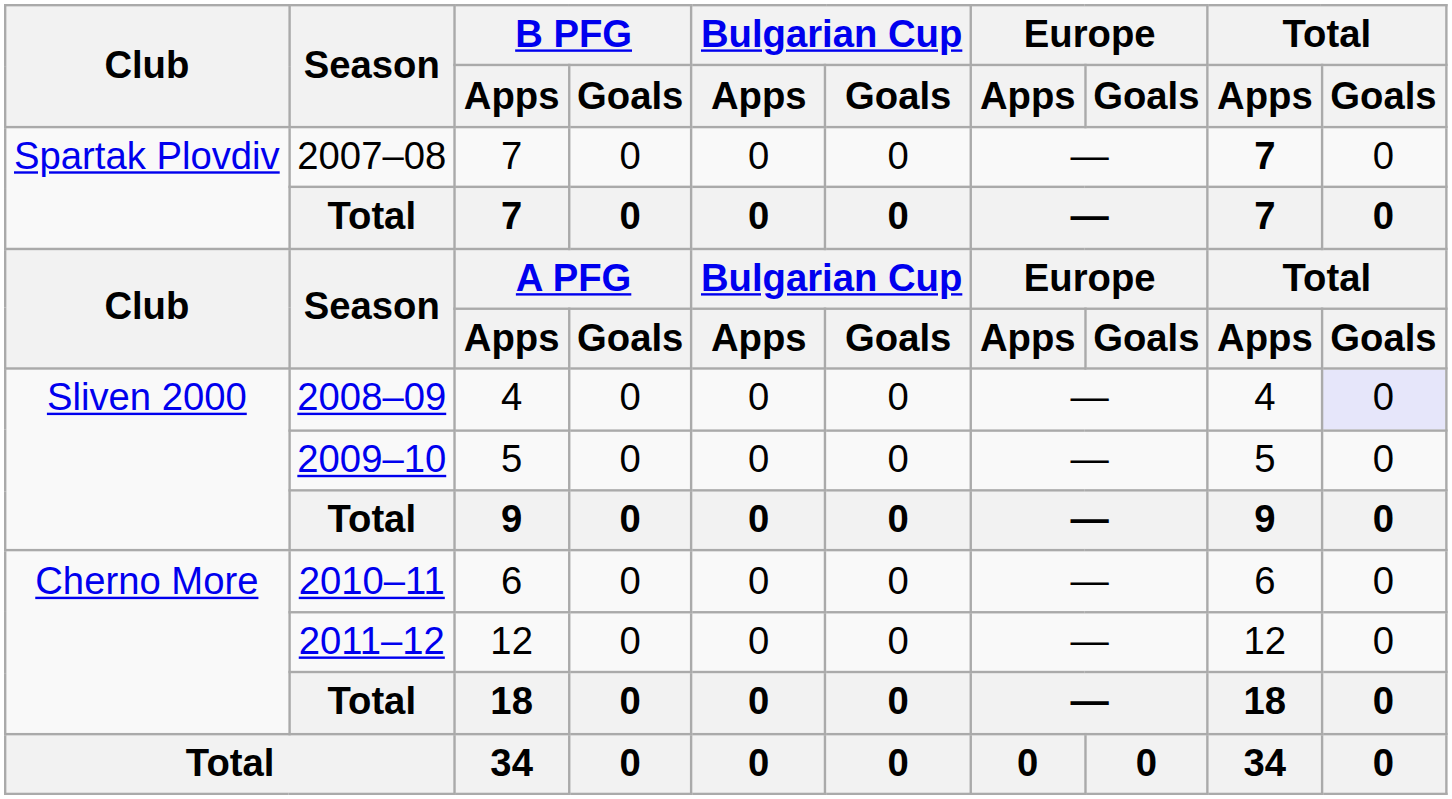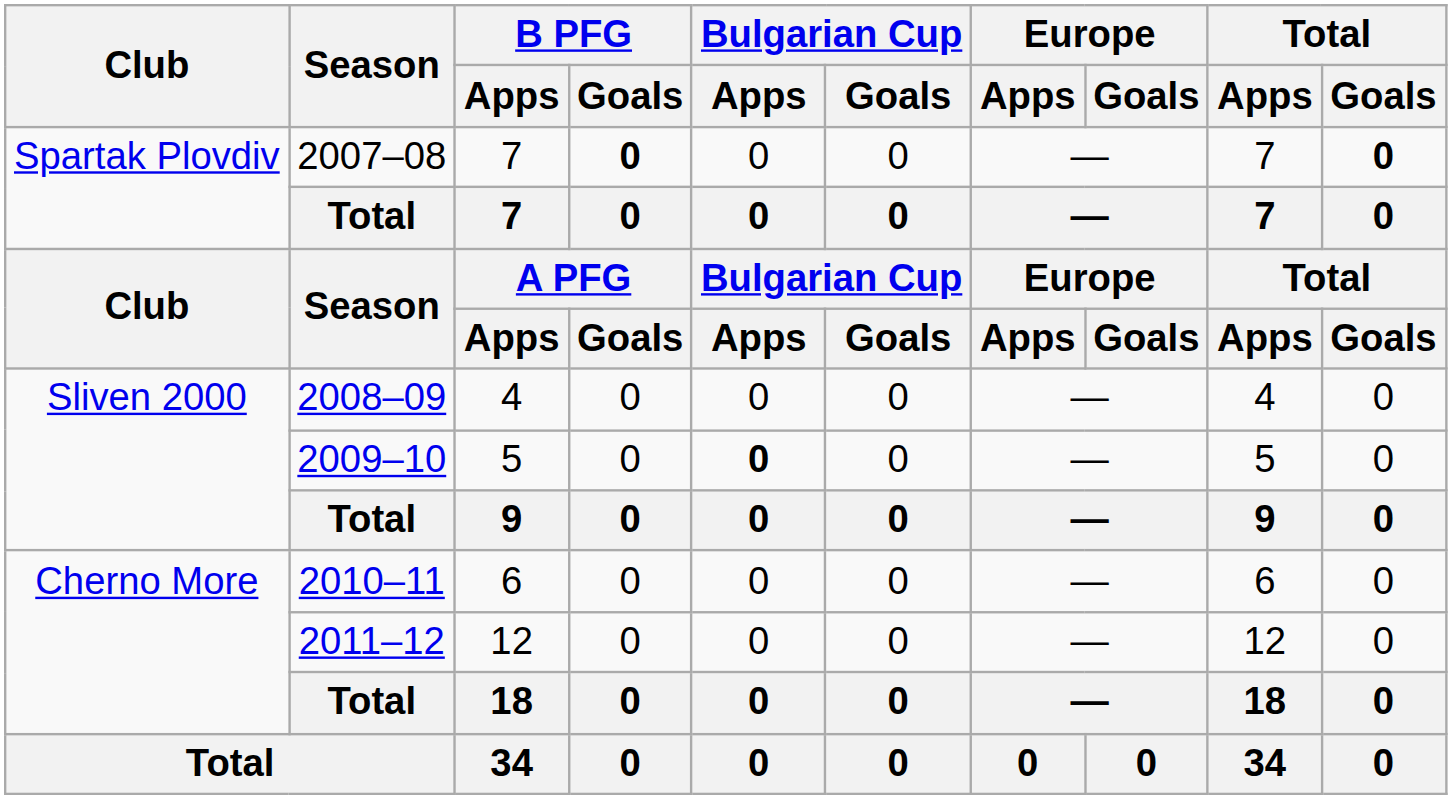2007–08 | B PFG / Goals: normal -> bold
2007–08 | Total / Apps: bold -> normal
2007–08 | Total / Goals: normal -> bold
2008–09 | Total / Goals: lavender background -> no background
2009–10 | Bulgarian Cup / Apps: normal -> bold
